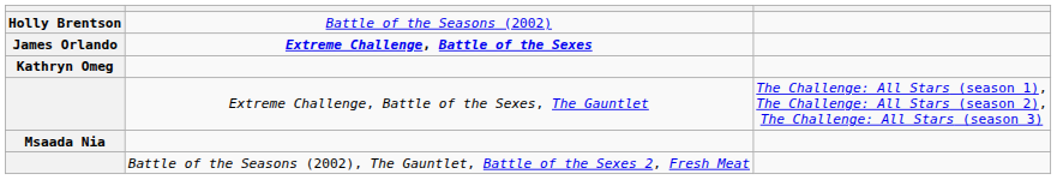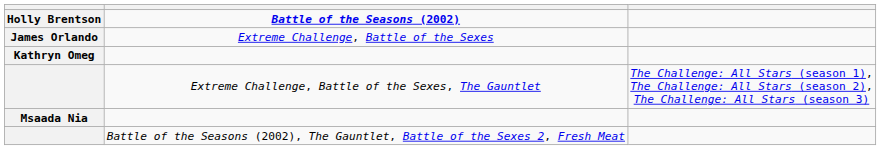Holly Brentson | column 2: normal -> bold
James Orlando | column 2: bold -> normal
